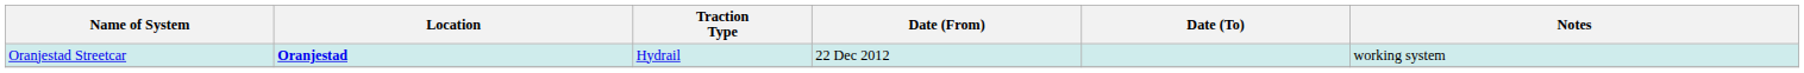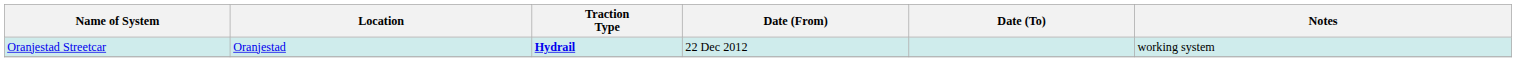Oranjestad Streetcar | Location: bold -> normal
Oranjestad Streetcar | Traction Type: normal -> bold
